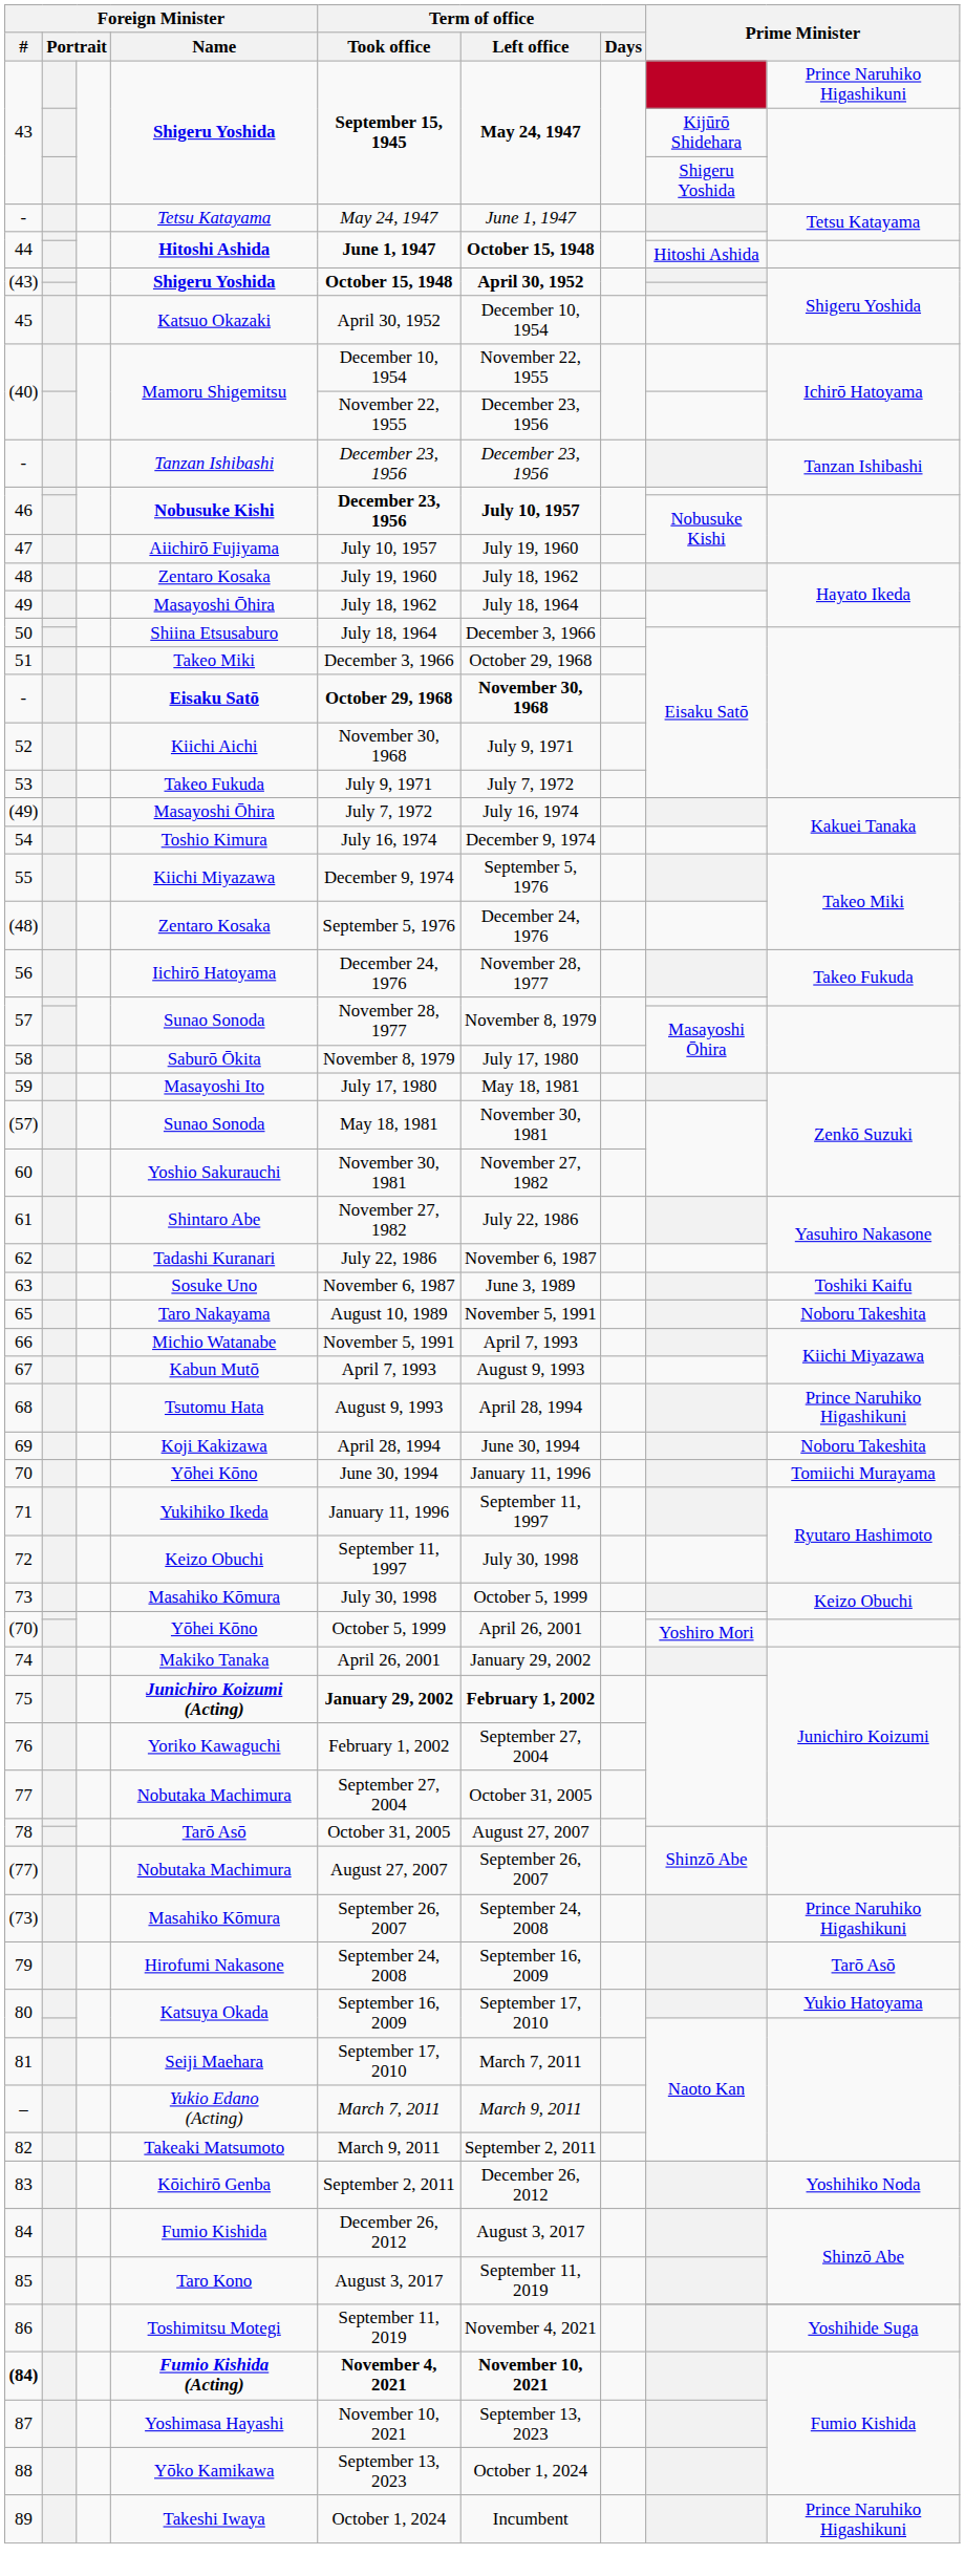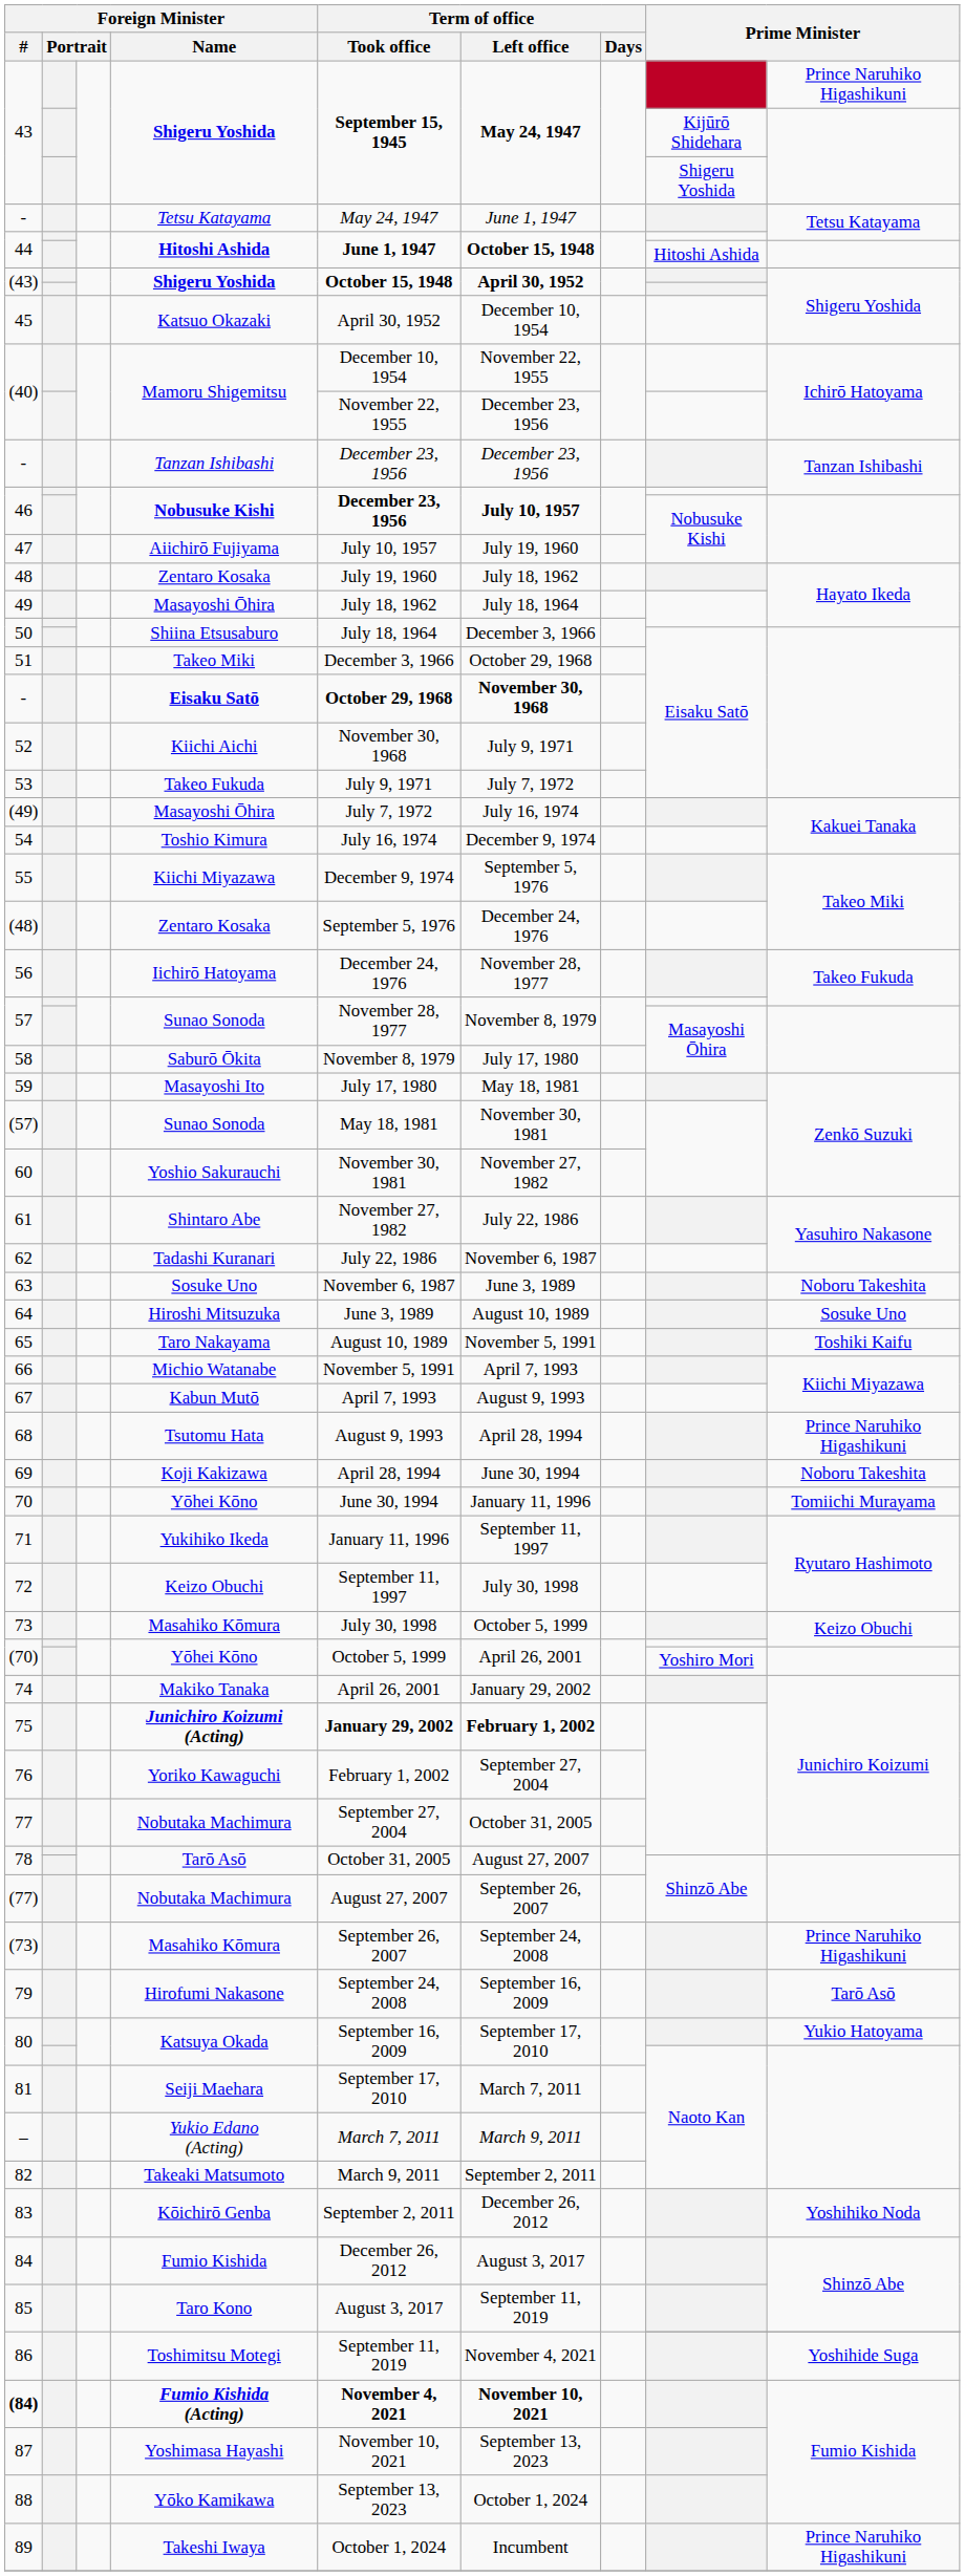63 | column 9: Toshiki Kaifu -> Noboru Takeshita
+ row: 64 | Hiroshi Mitsuzuka | June 3, 1989 | August 10, 1989 | Sosuke Uno
65 | column 9: Noboru Takeshita -> Toshiki Kaifu
